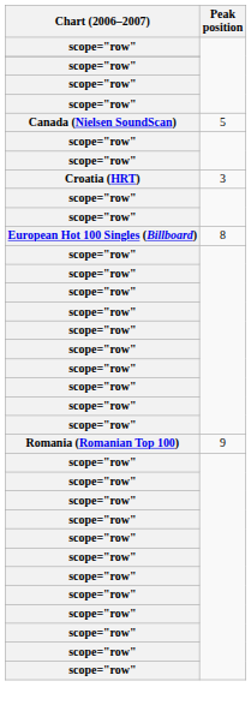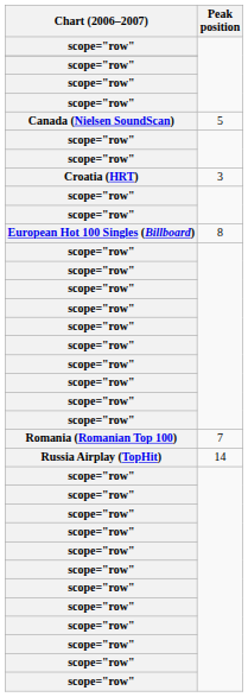Romania (Romanian Top 100) | Peak position: 9 -> 7
+ row: Russia Airplay (TopHit) | 14
